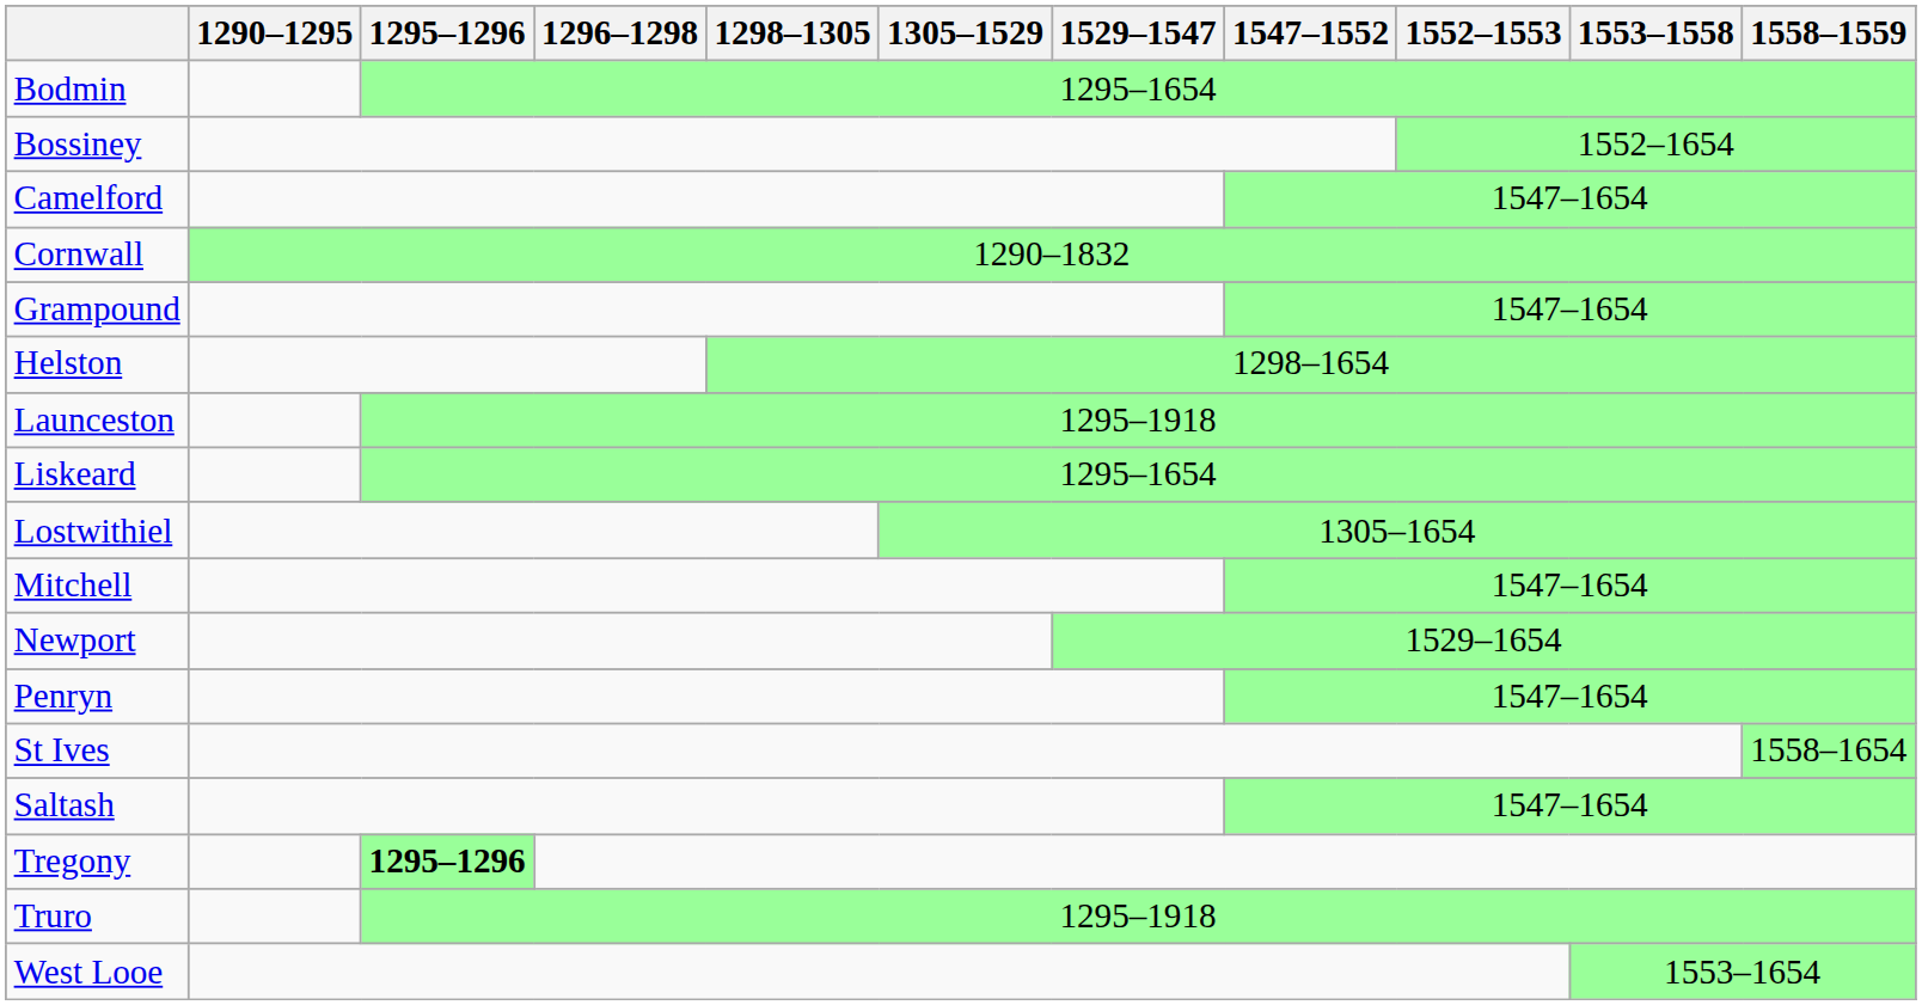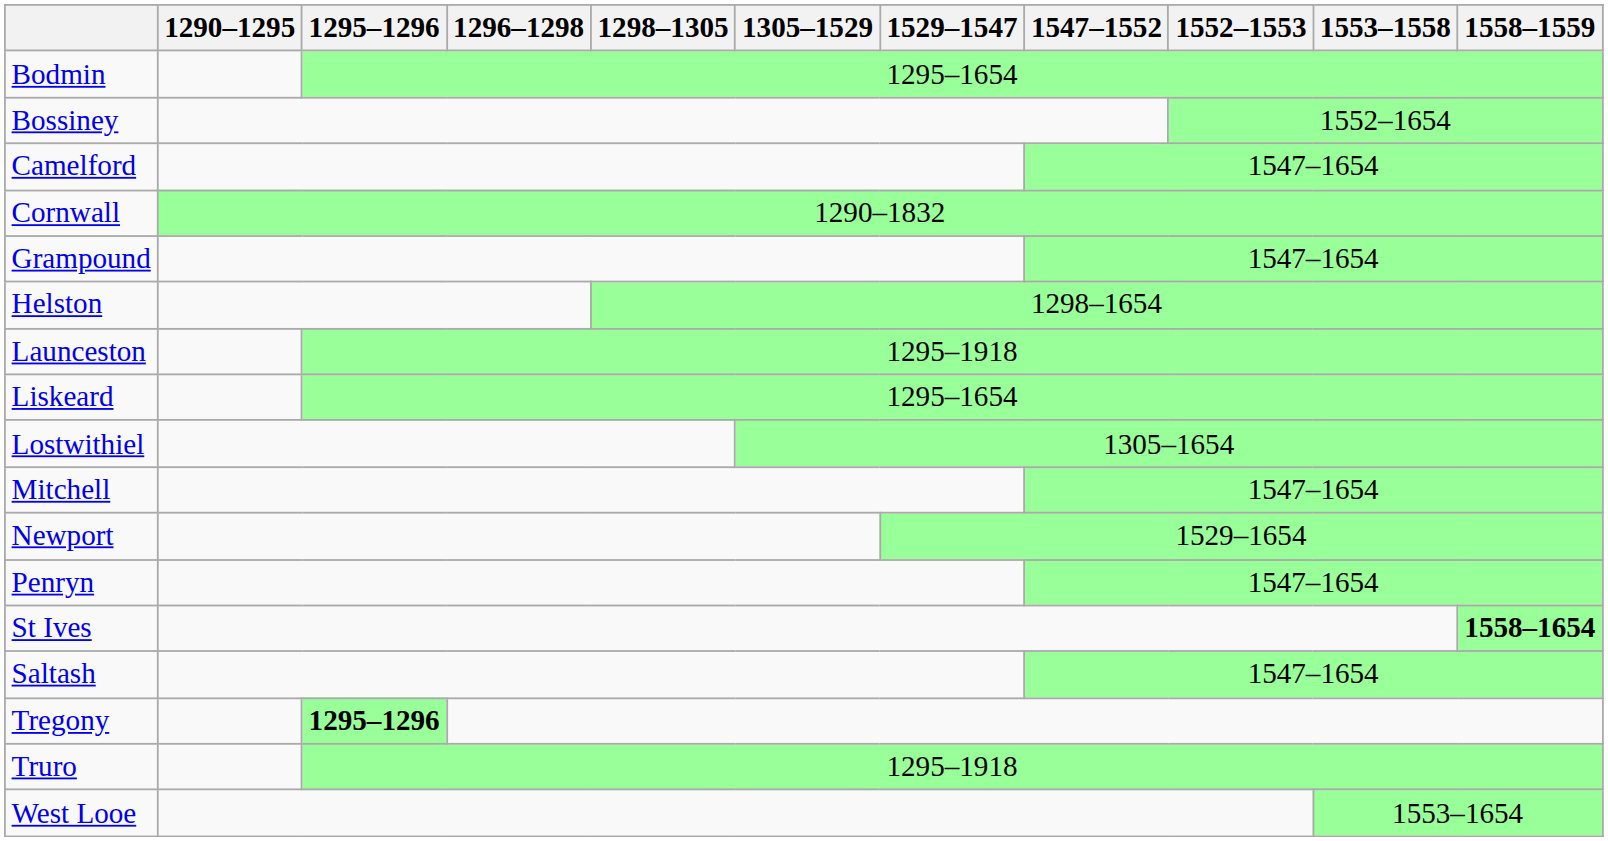St Ives | 1558–1559: normal -> bold
